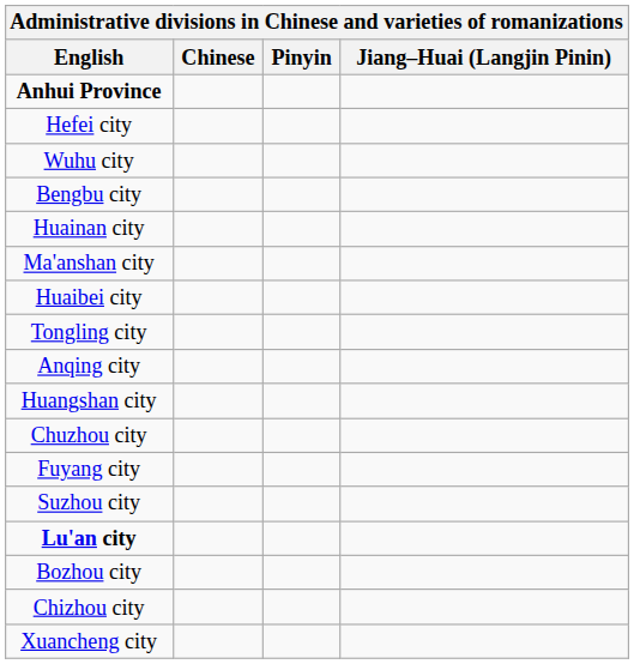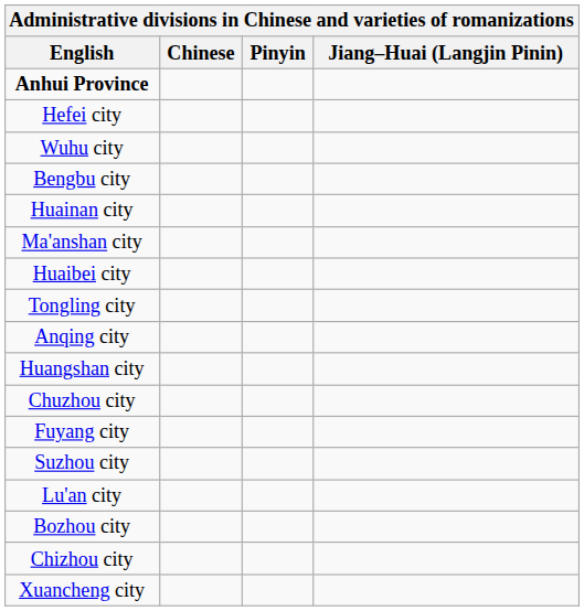Lu'an city | English: bold -> normal
